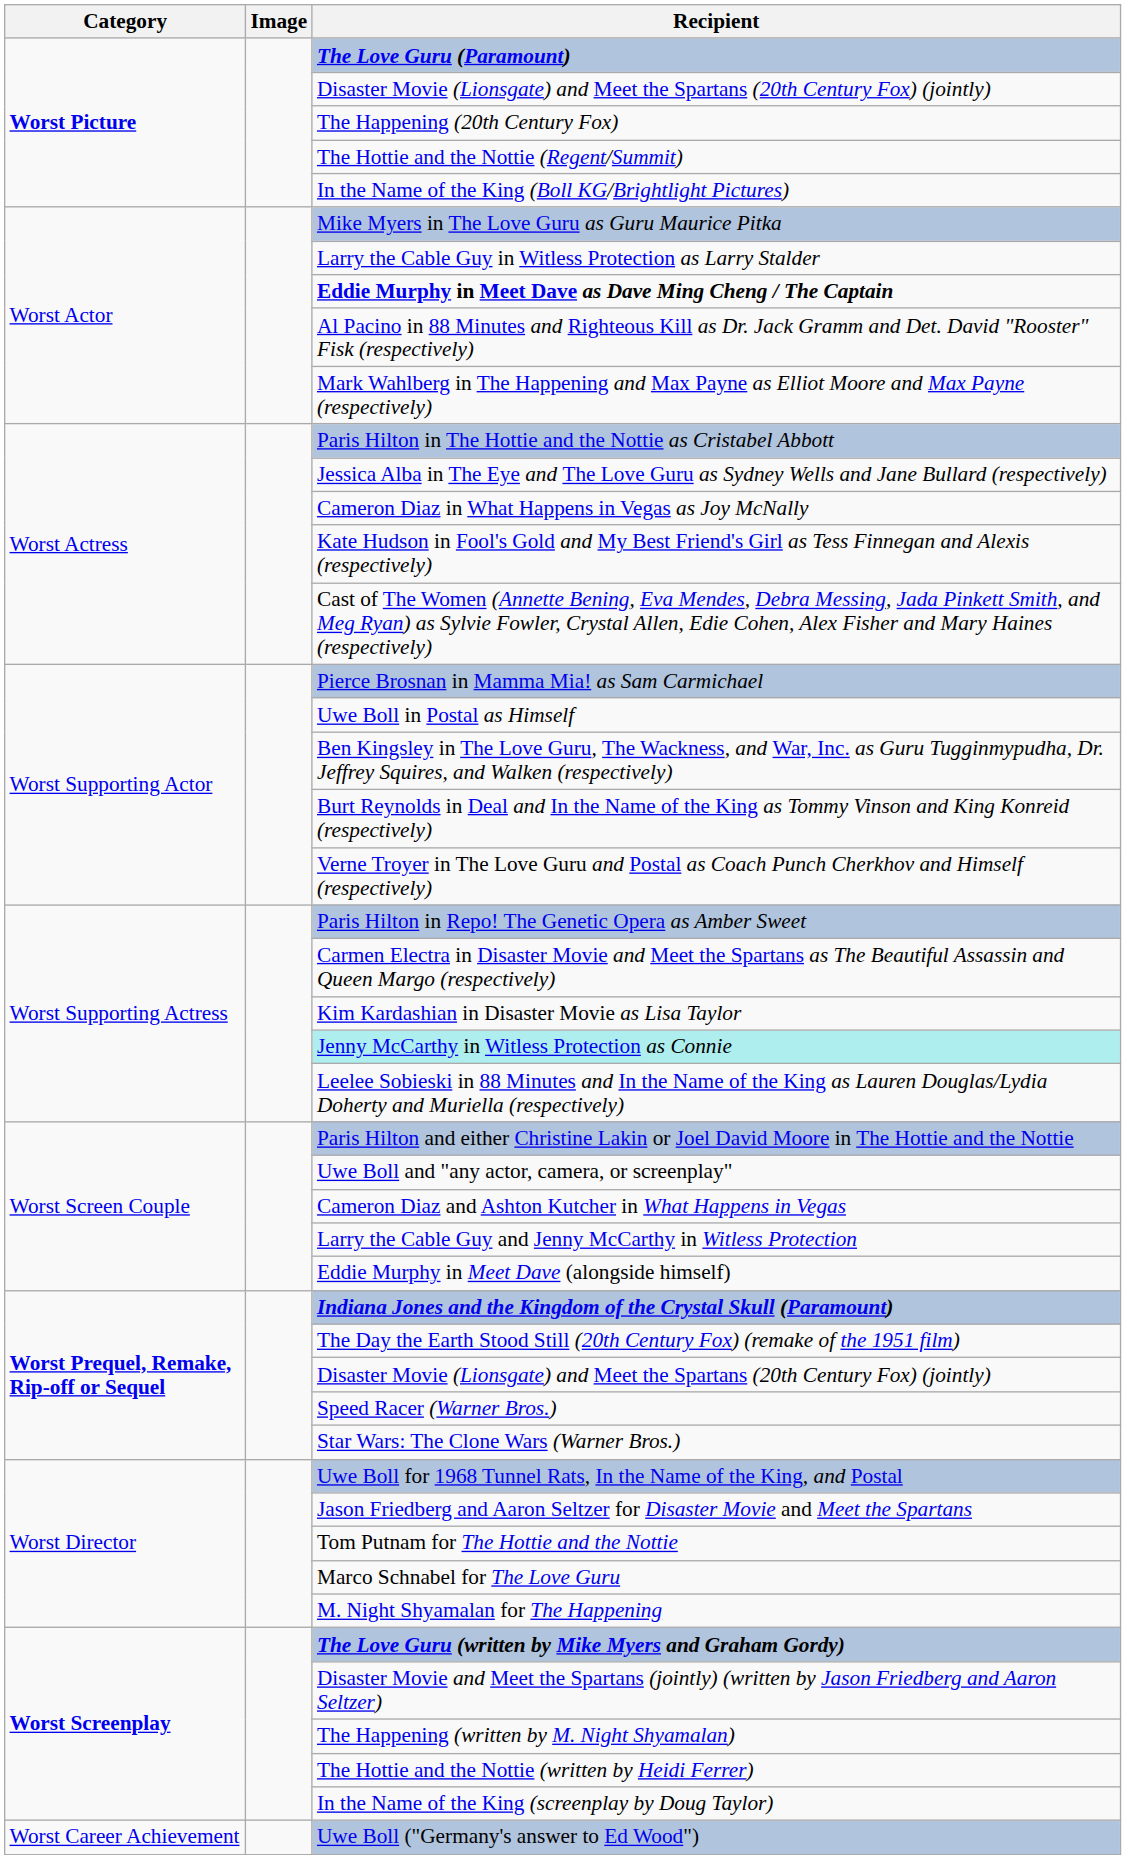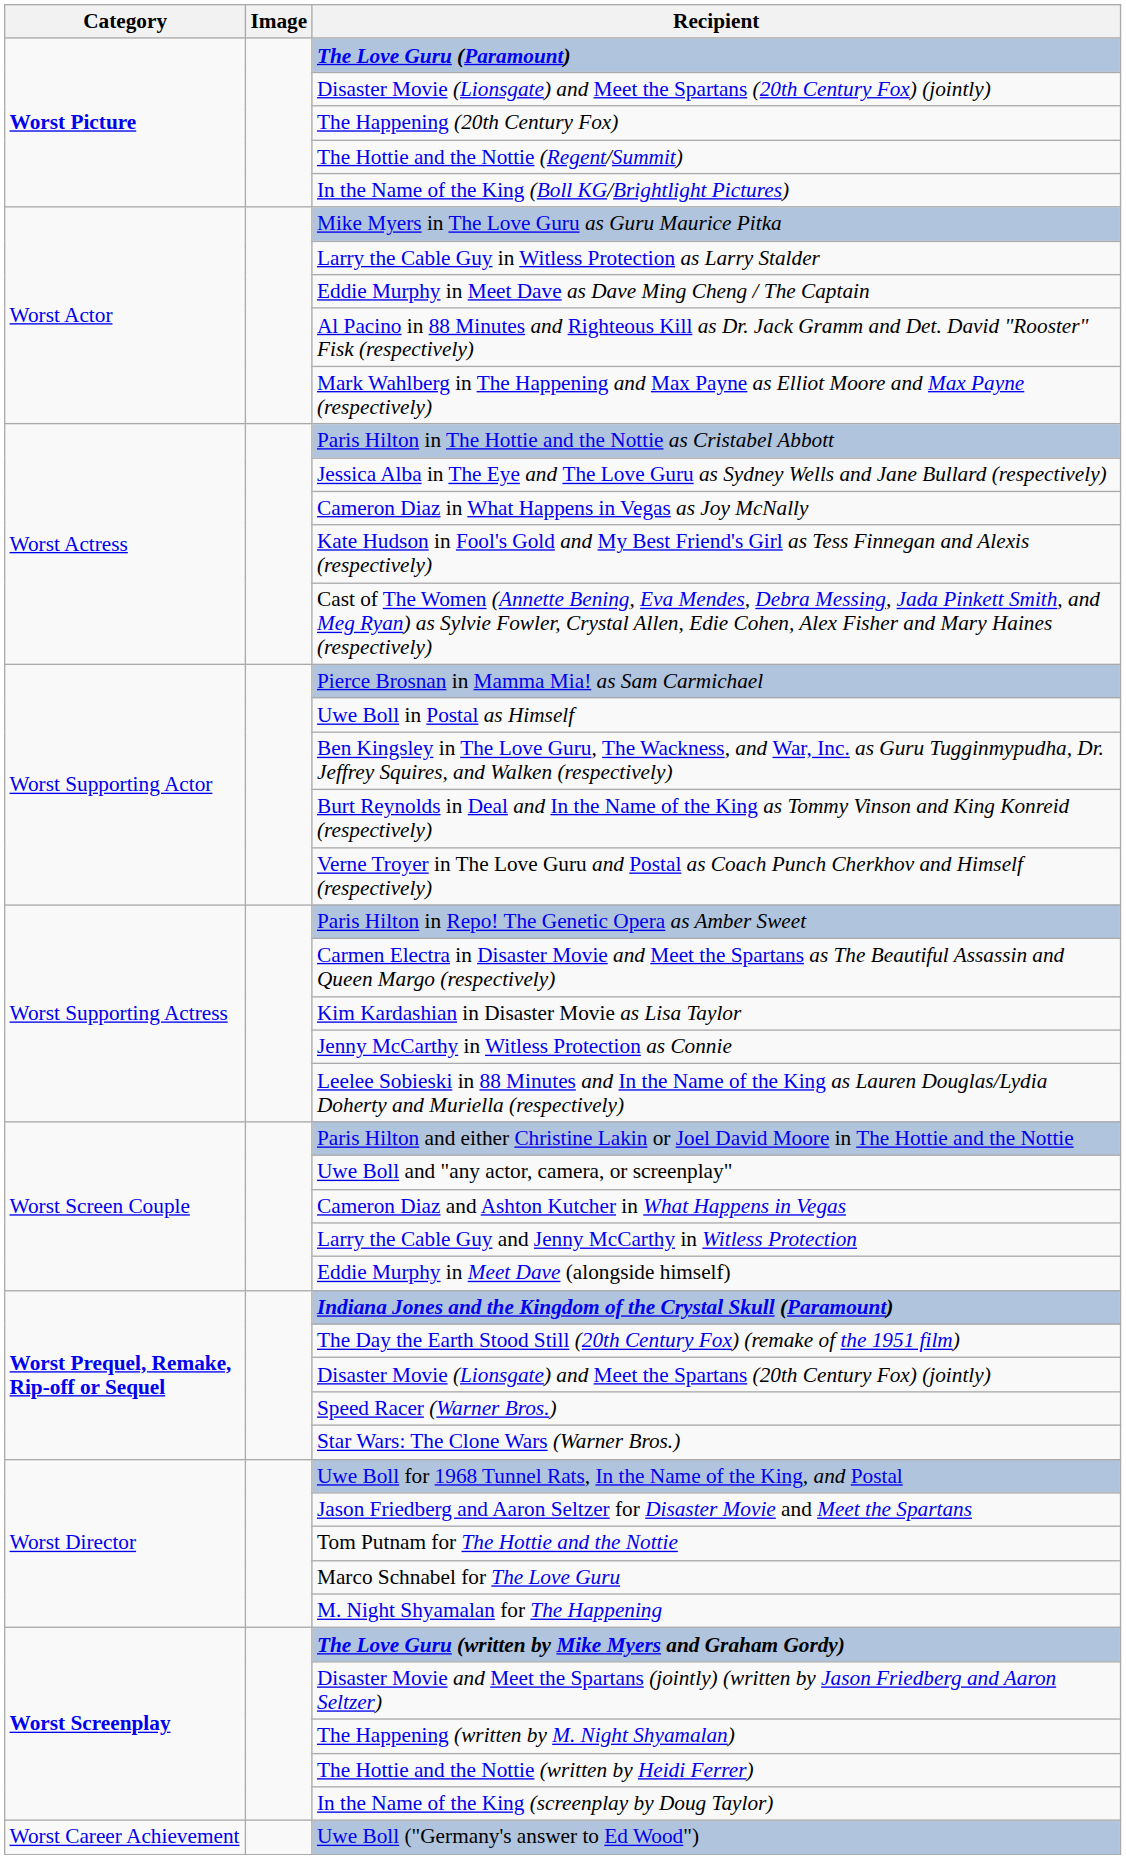Eddie Murphy in Meet Dave as Dave Ming Cheng / The Captain | Recipient: bold -> normal
Jenny McCarthy in Witless Protection as Connie | Recipient: paleturquoise background -> no background
